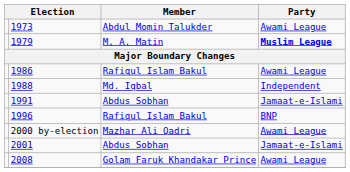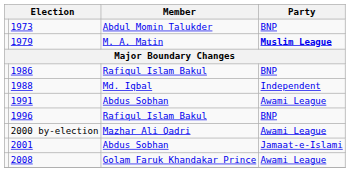1973 | Party: Awami League -> BNP
1986 | Party: Awami League -> BNP
1991 | Party: Jamaat-e-Islami -> Awami League
